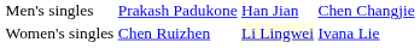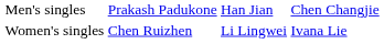Women's singles | column 3: lightyellow background -> no background
